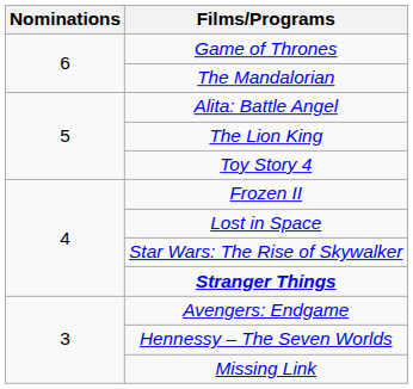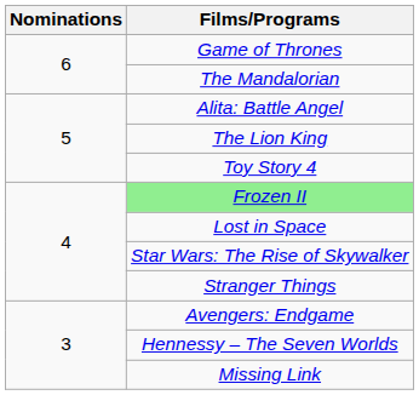Frozen II | Films/Programs: no background -> lightgreen background
Stranger Things | Films/Programs: bold -> normal
